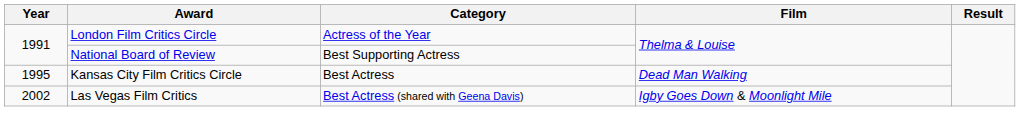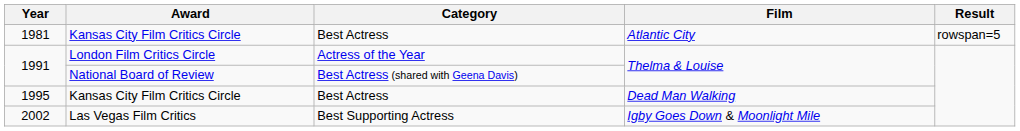+ row: 1981 | Kansas City Film Critics Circle | Best Actress | Atlantic City | rowspan=5
1991 / National Board of Review | Category: Best Supporting Actress -> Best Actress (shared with Geena Davis)
2002 | Category: Best Actress (shared with Geena Davis) -> Best Supporting Actress
